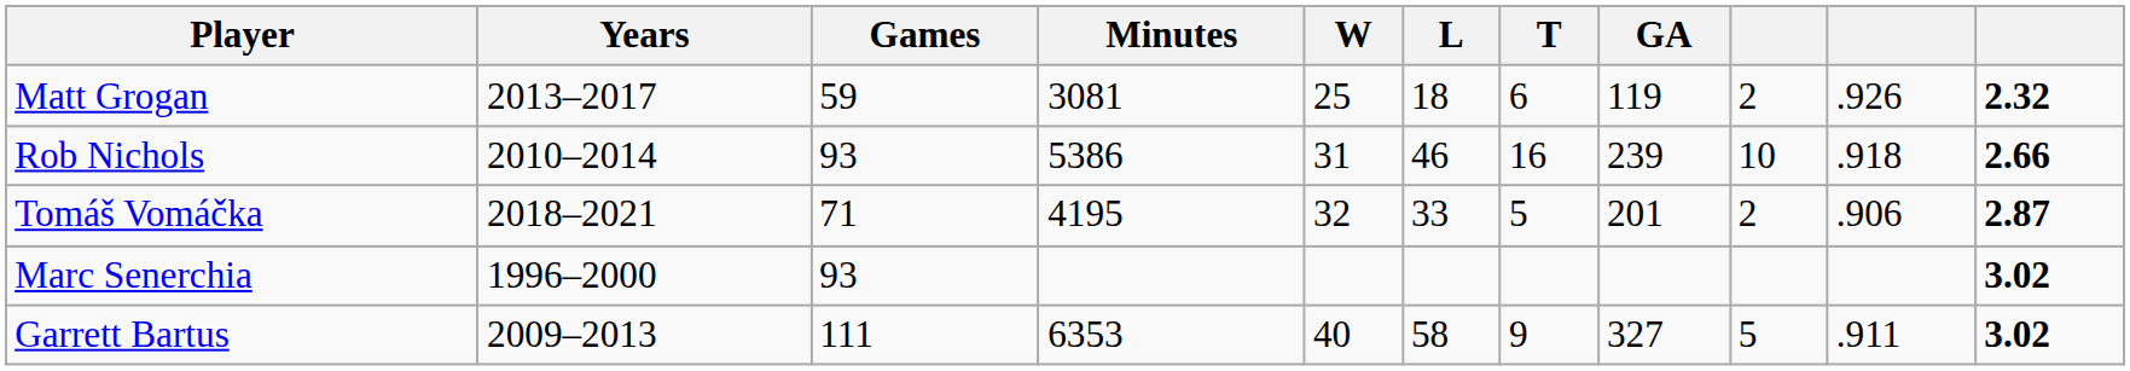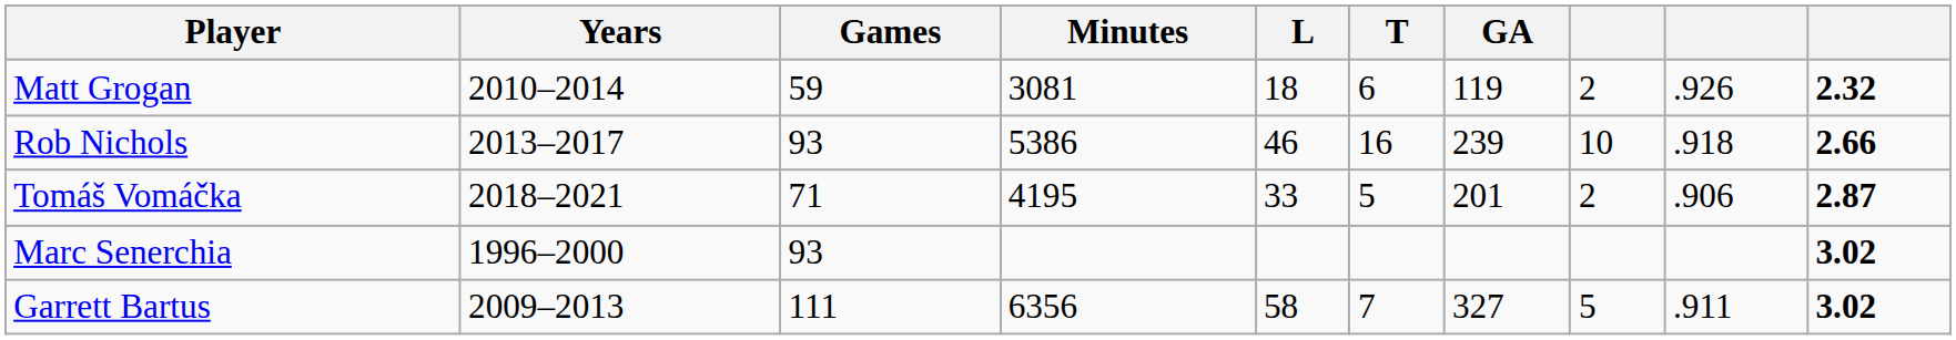- column: W | 25 | 31 | 32 | 40
Matt Grogan | Years: 2013–2017 -> 2010–2014
Rob Nichols | Years: 2010–2014 -> 2013–2017
Garrett Bartus | Minutes: 6353 -> 6356
Garrett Bartus | T: 9 -> 7
